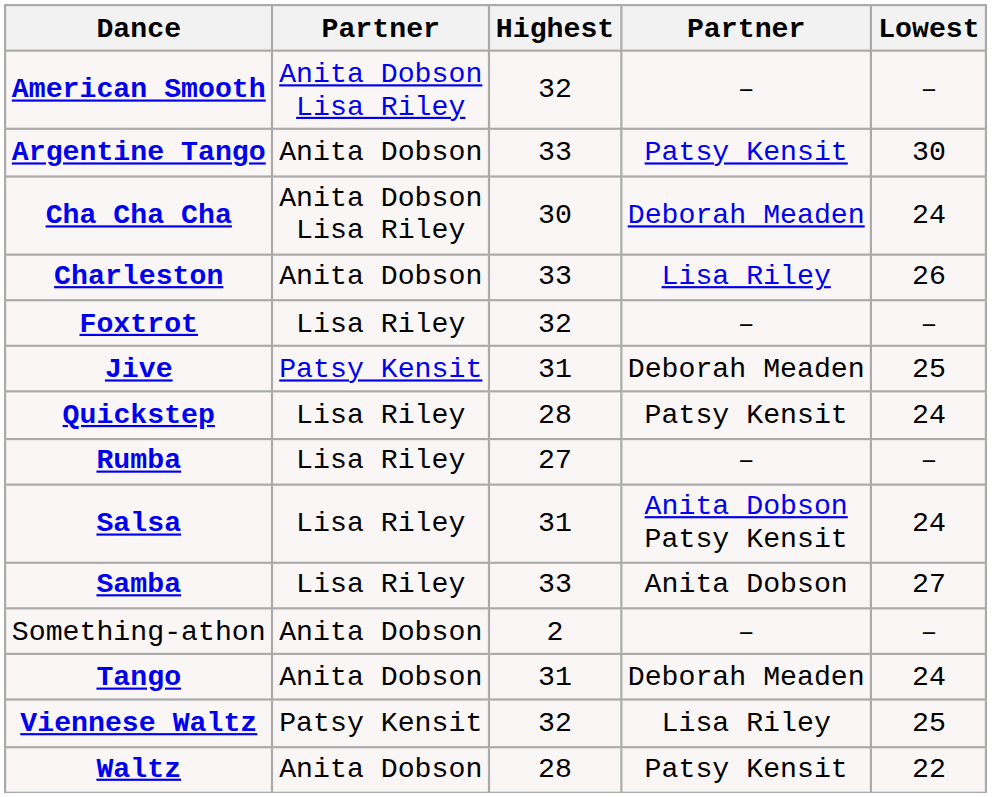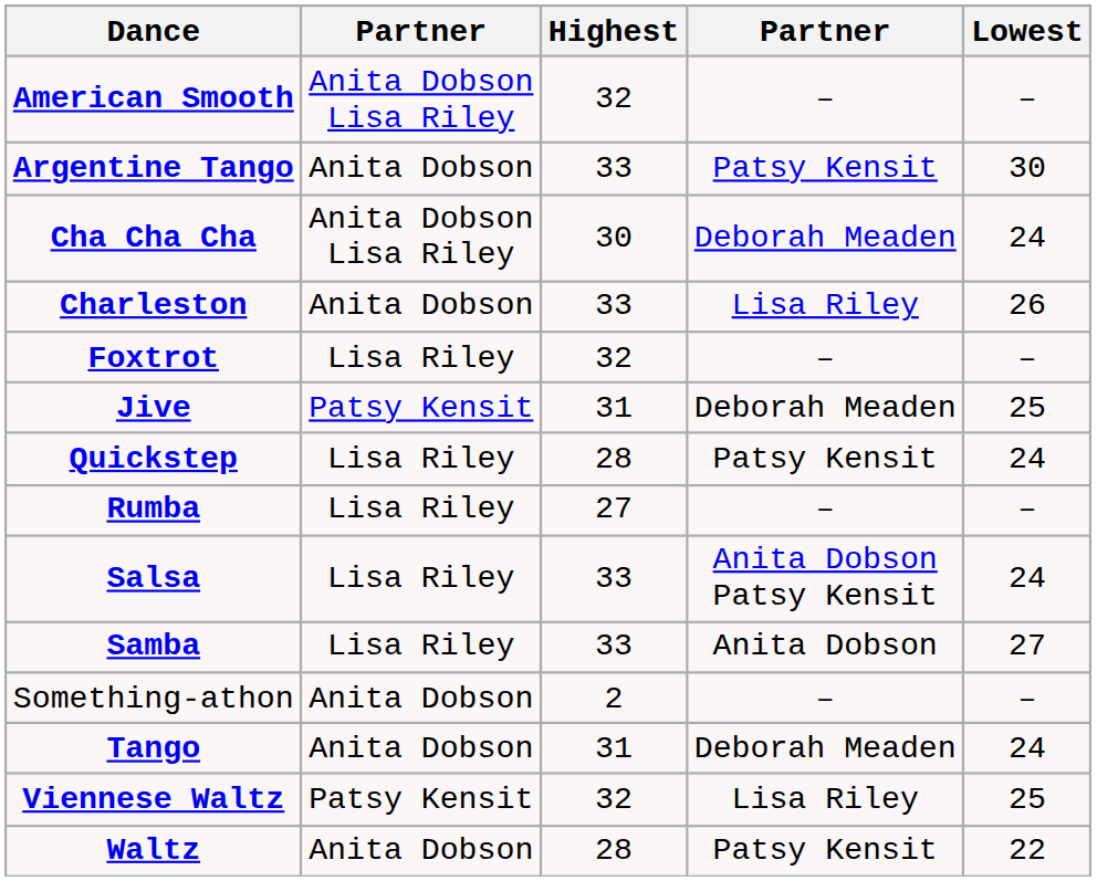Salsa | Highest: 31 -> 33
